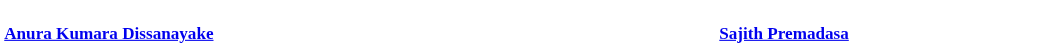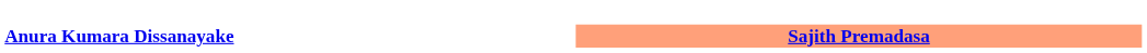Anura Kumara Dissanayake | 8,517: no background -> lightsalmon background
